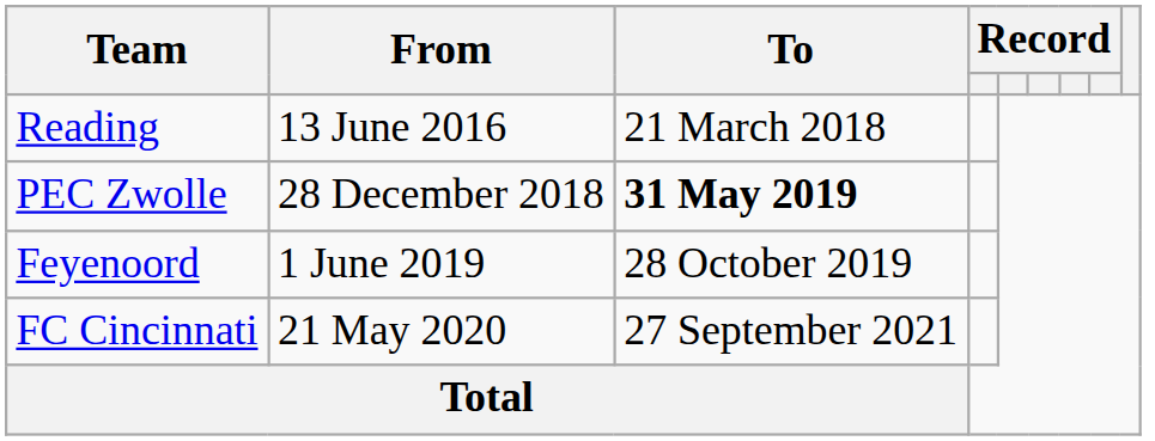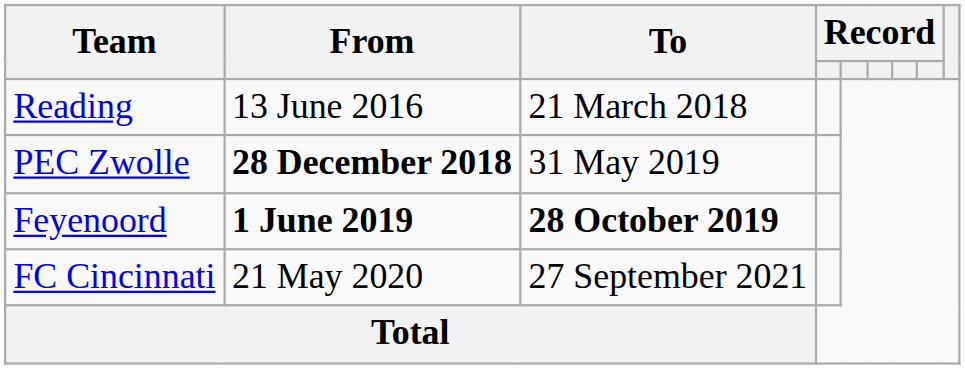PEC Zwolle | From: normal -> bold
PEC Zwolle | To: bold -> normal
Feyenoord | From: normal -> bold
Feyenoord | To: normal -> bold
